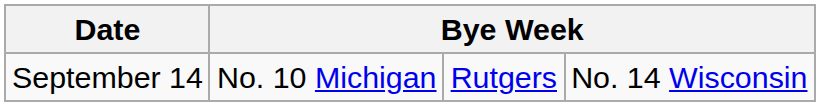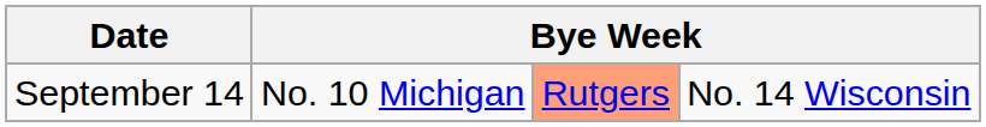September 14 | column 3: no background -> lightsalmon background
